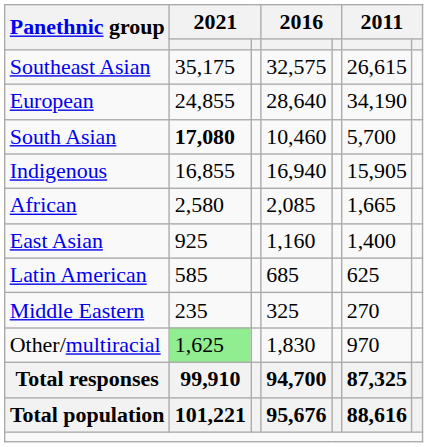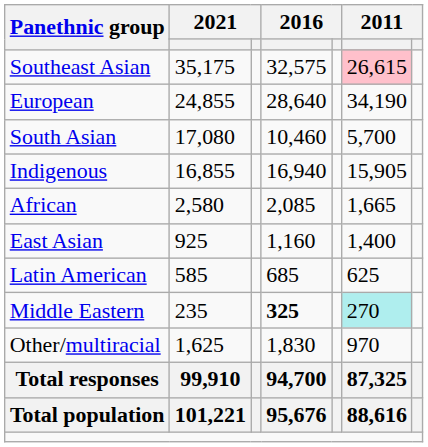Southeast Asian | column 6: no background -> pink background
South Asian | column 2: bold -> normal
Middle Eastern | column 4: normal -> bold
Middle Eastern | column 6: no background -> paleturquoise background
Other/multiracial | column 2: lightgreen background -> no background
